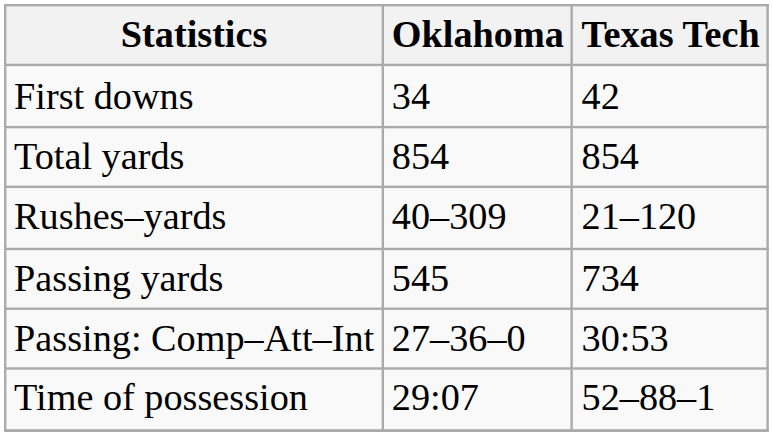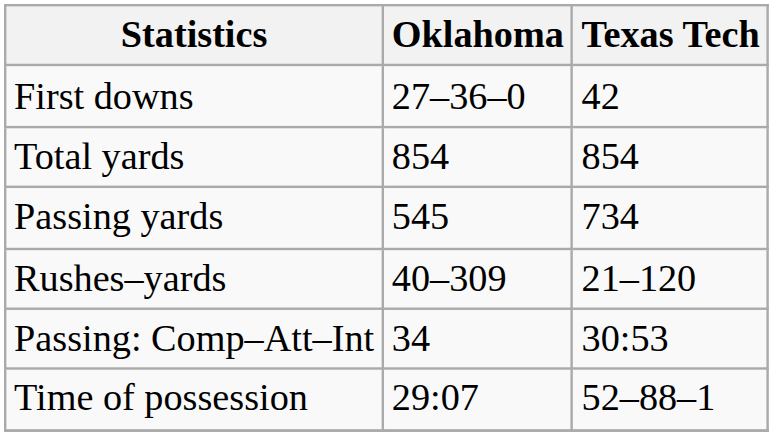First downs | Oklahoma: 34 -> 27–36–0
rows swapped: Rushes–yards <-> Passing yards
Passing: Comp–Att–Int | Oklahoma: 27–36–0 -> 34
